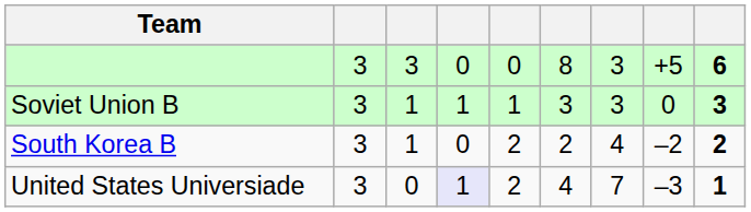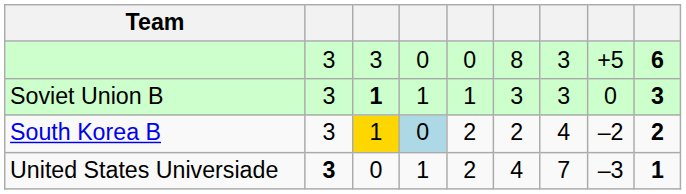Soviet Union B | column 3: normal -> bold
South Korea B | column 3: no background -> gold background
South Korea B | column 4: no background -> lightblue background
United States Universiade | column 2: normal -> bold
United States Universiade | column 4: lavender background -> no background
